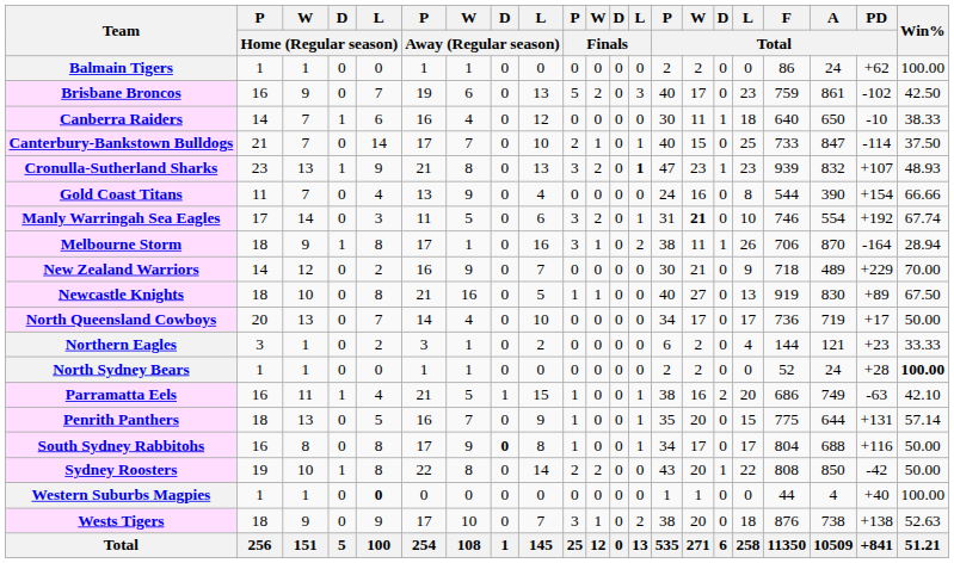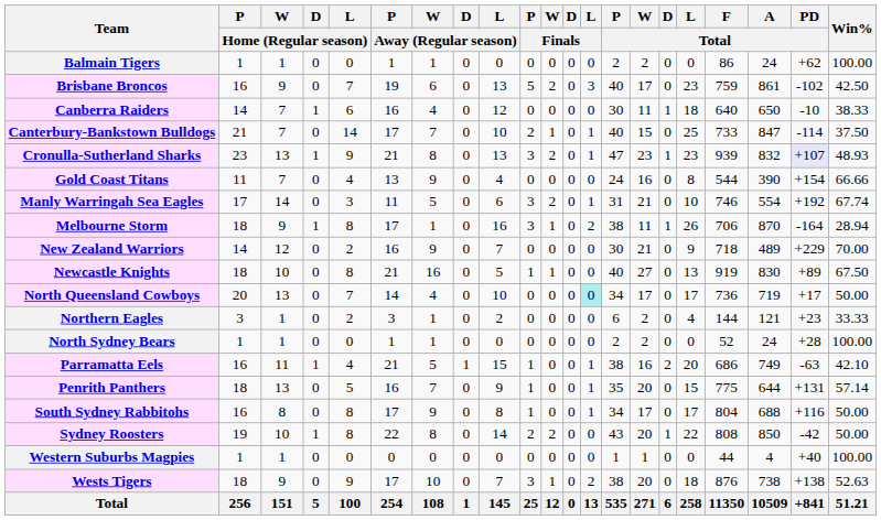Cronulla-Sutherland Sharks | L / Finals: bold -> normal
Cronulla-Sutherland Sharks | PD / Total: no background -> lavender background
Manly Warringah Sea Eagles | W / Total: bold -> normal
North Queensland Cowboys | L / Finals: no background -> paleturquoise background
North Sydney Bears | Win%: bold -> normal
South Sydney Rabbitohs | D / Away (Regular season): bold -> normal
Western Suburbs Magpies | L / Home (Regular season): bold -> normal
